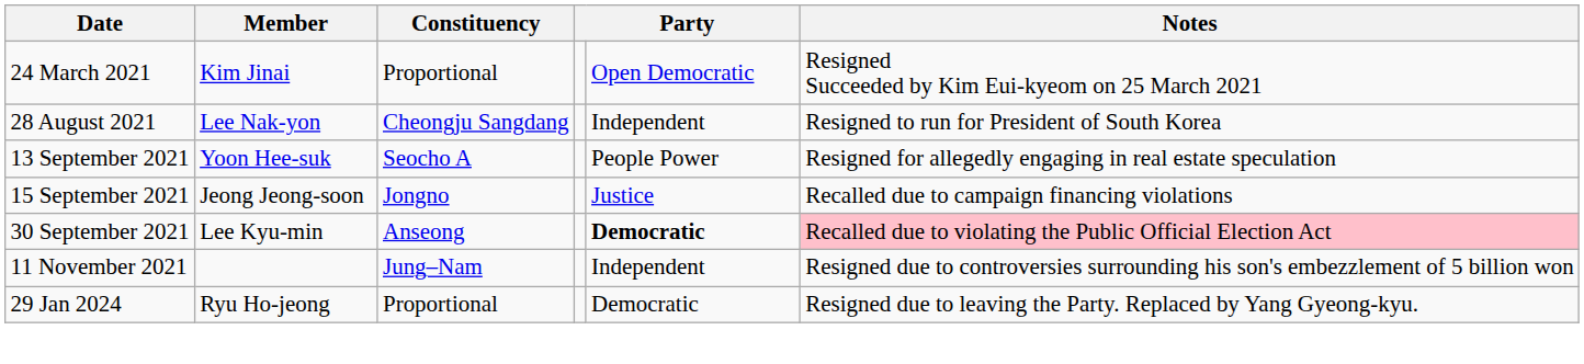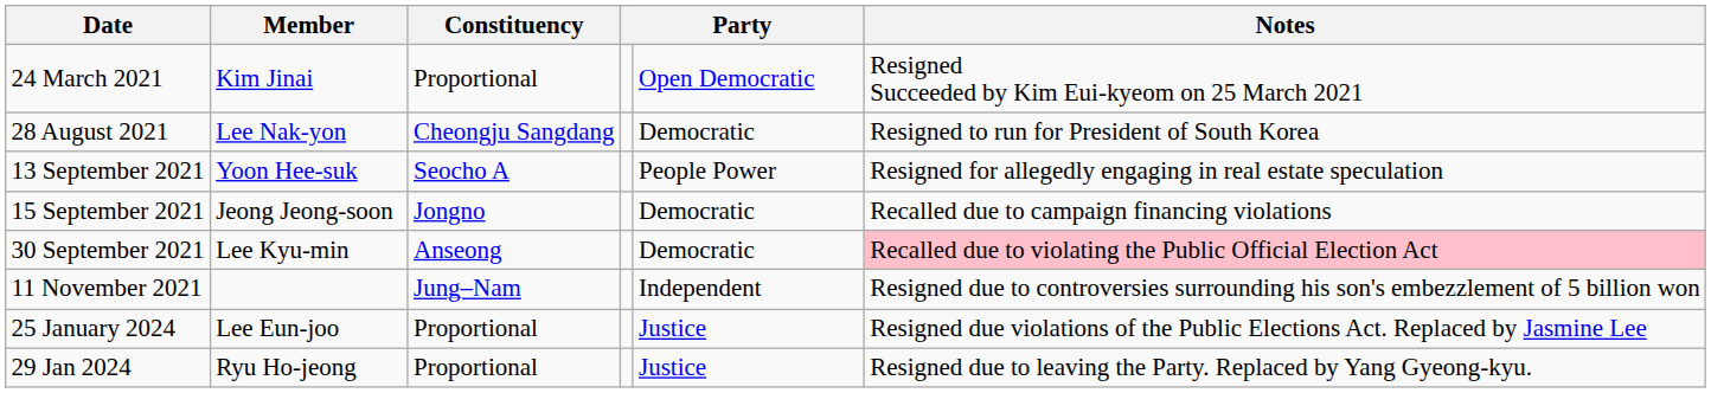28 August 2021 | column 5: Independent -> Democratic
15 September 2021 | column 5: Justice -> Democratic
30 September 2021 | column 5: bold -> normal
+ row: 25 January 2024 | Lee Eun-joo | Proportional | Justice | Resigned due violations of the Public Elections Act. Replaced by Jasmine Lee
29 Jan 2024 | column 5: Democratic -> Justice
